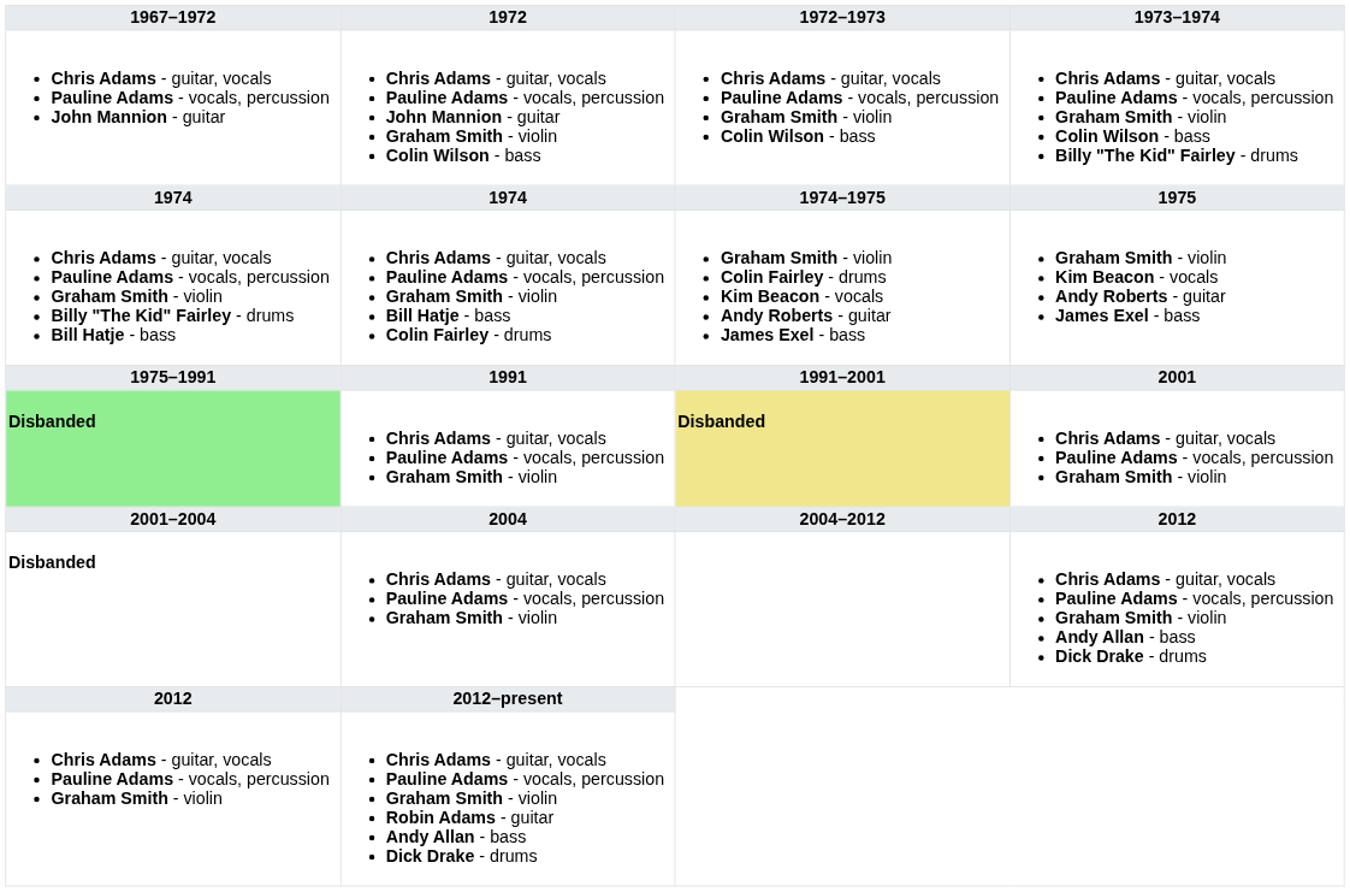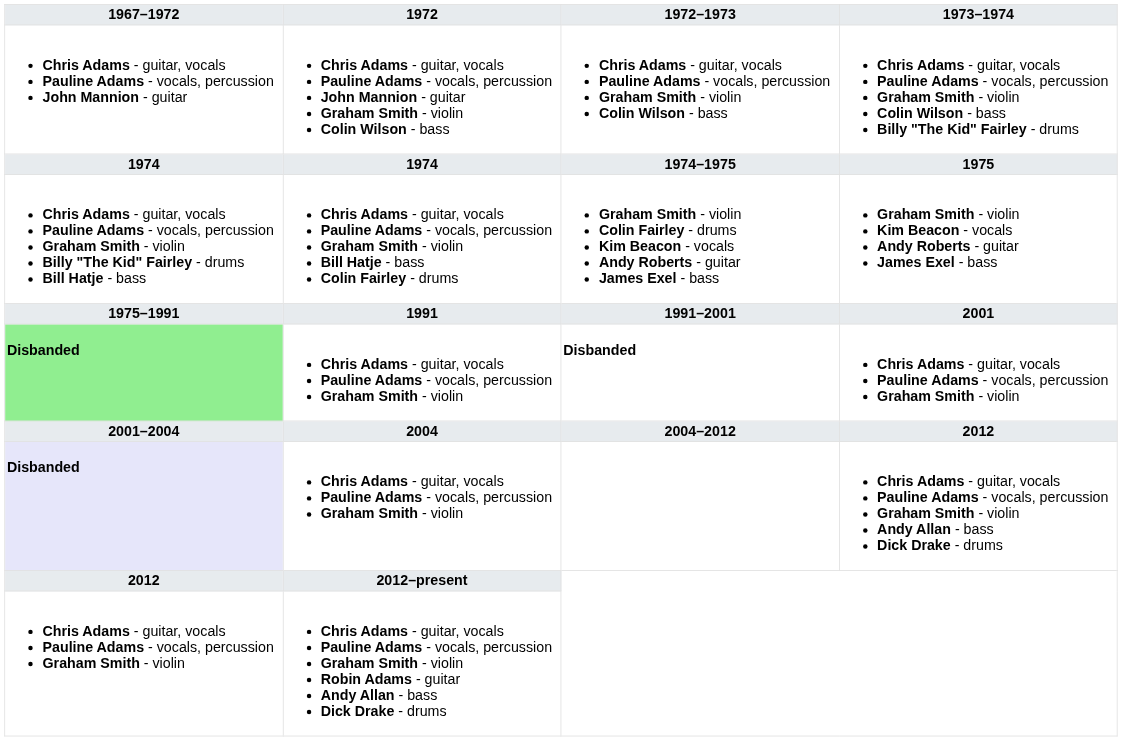row 6 | 1972–1973: khaki background -> no background
row 8 | 1967–1972: no background -> lavender background
